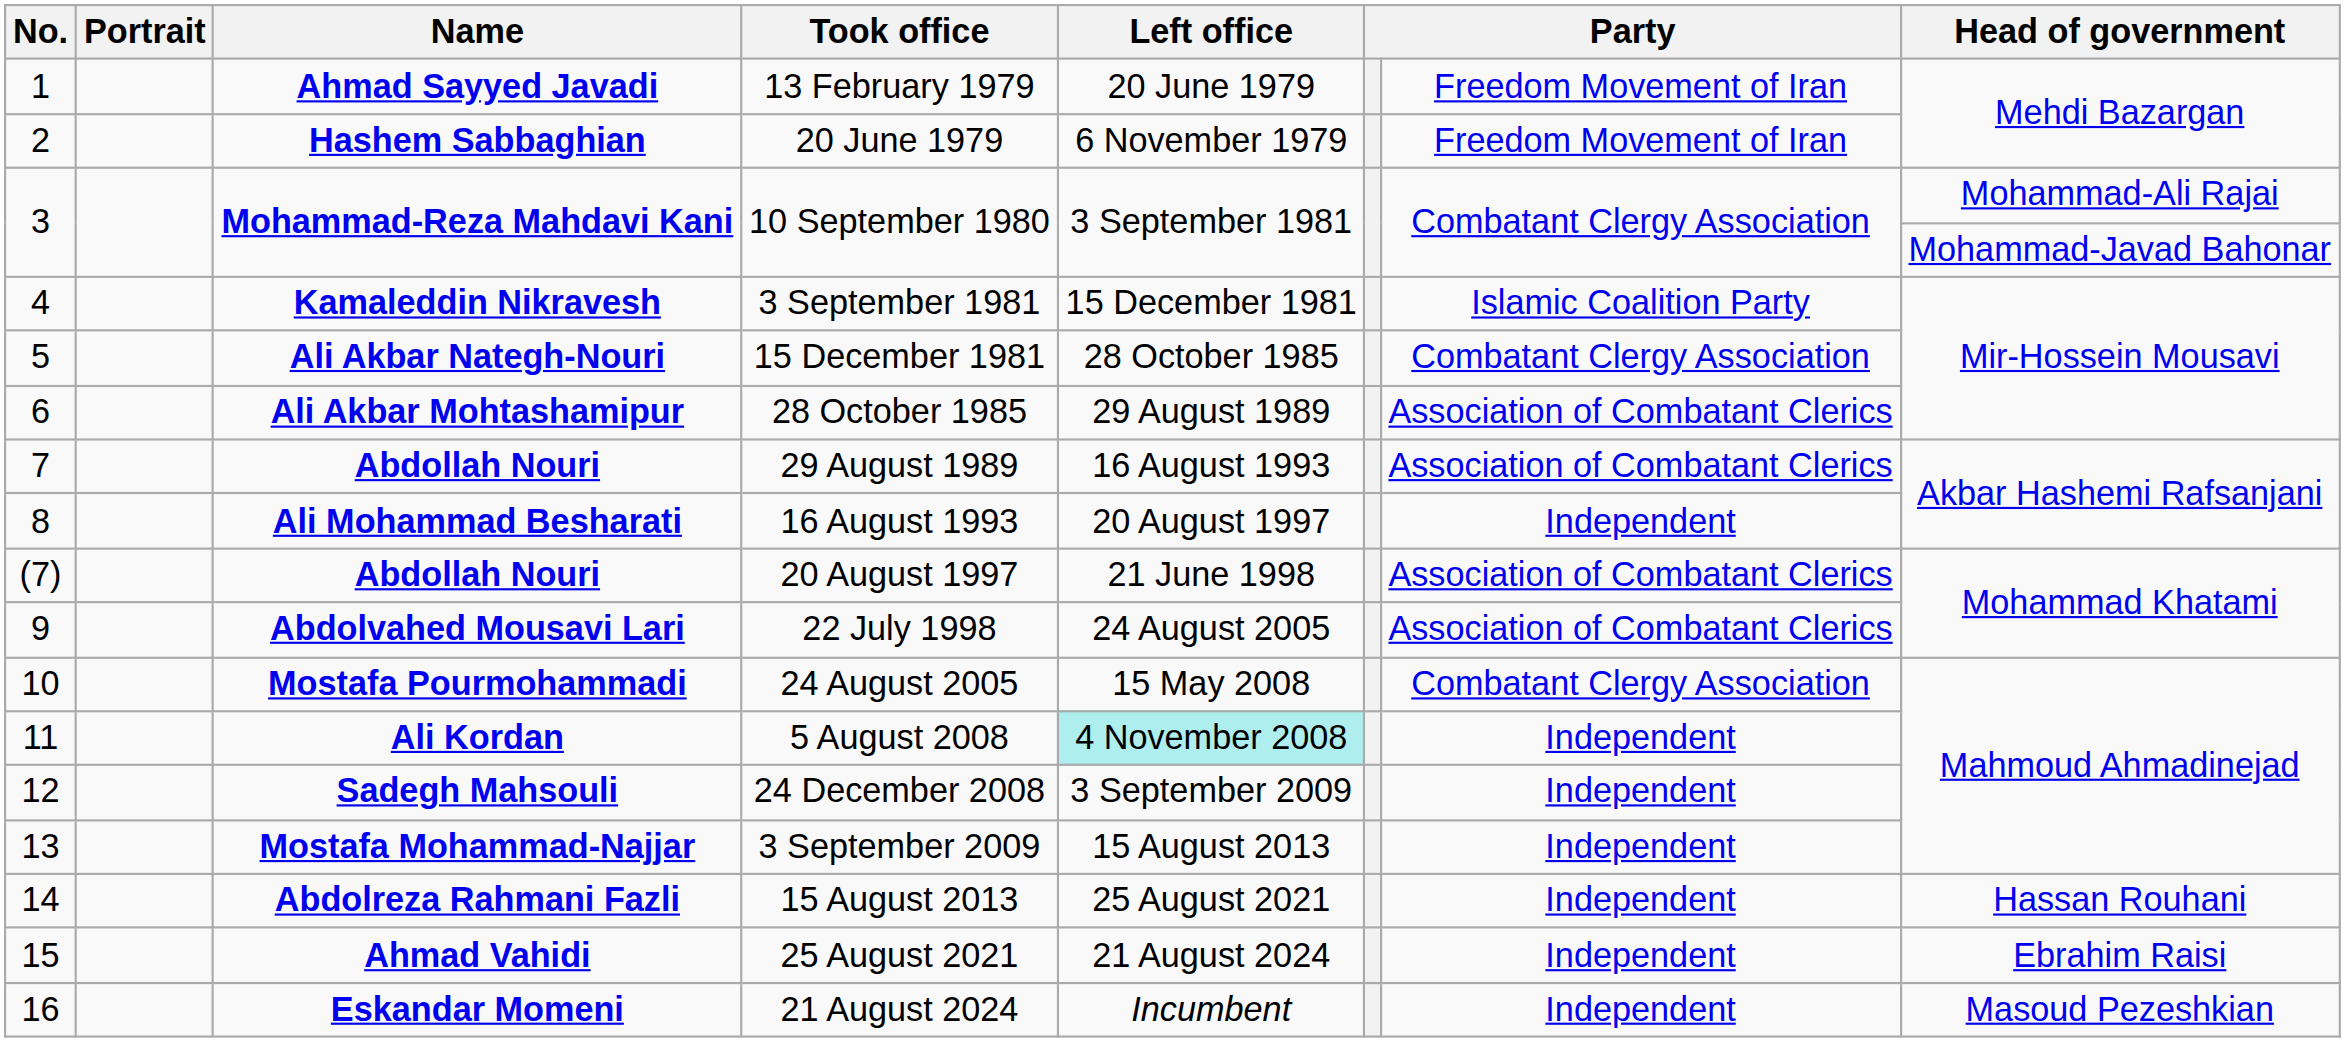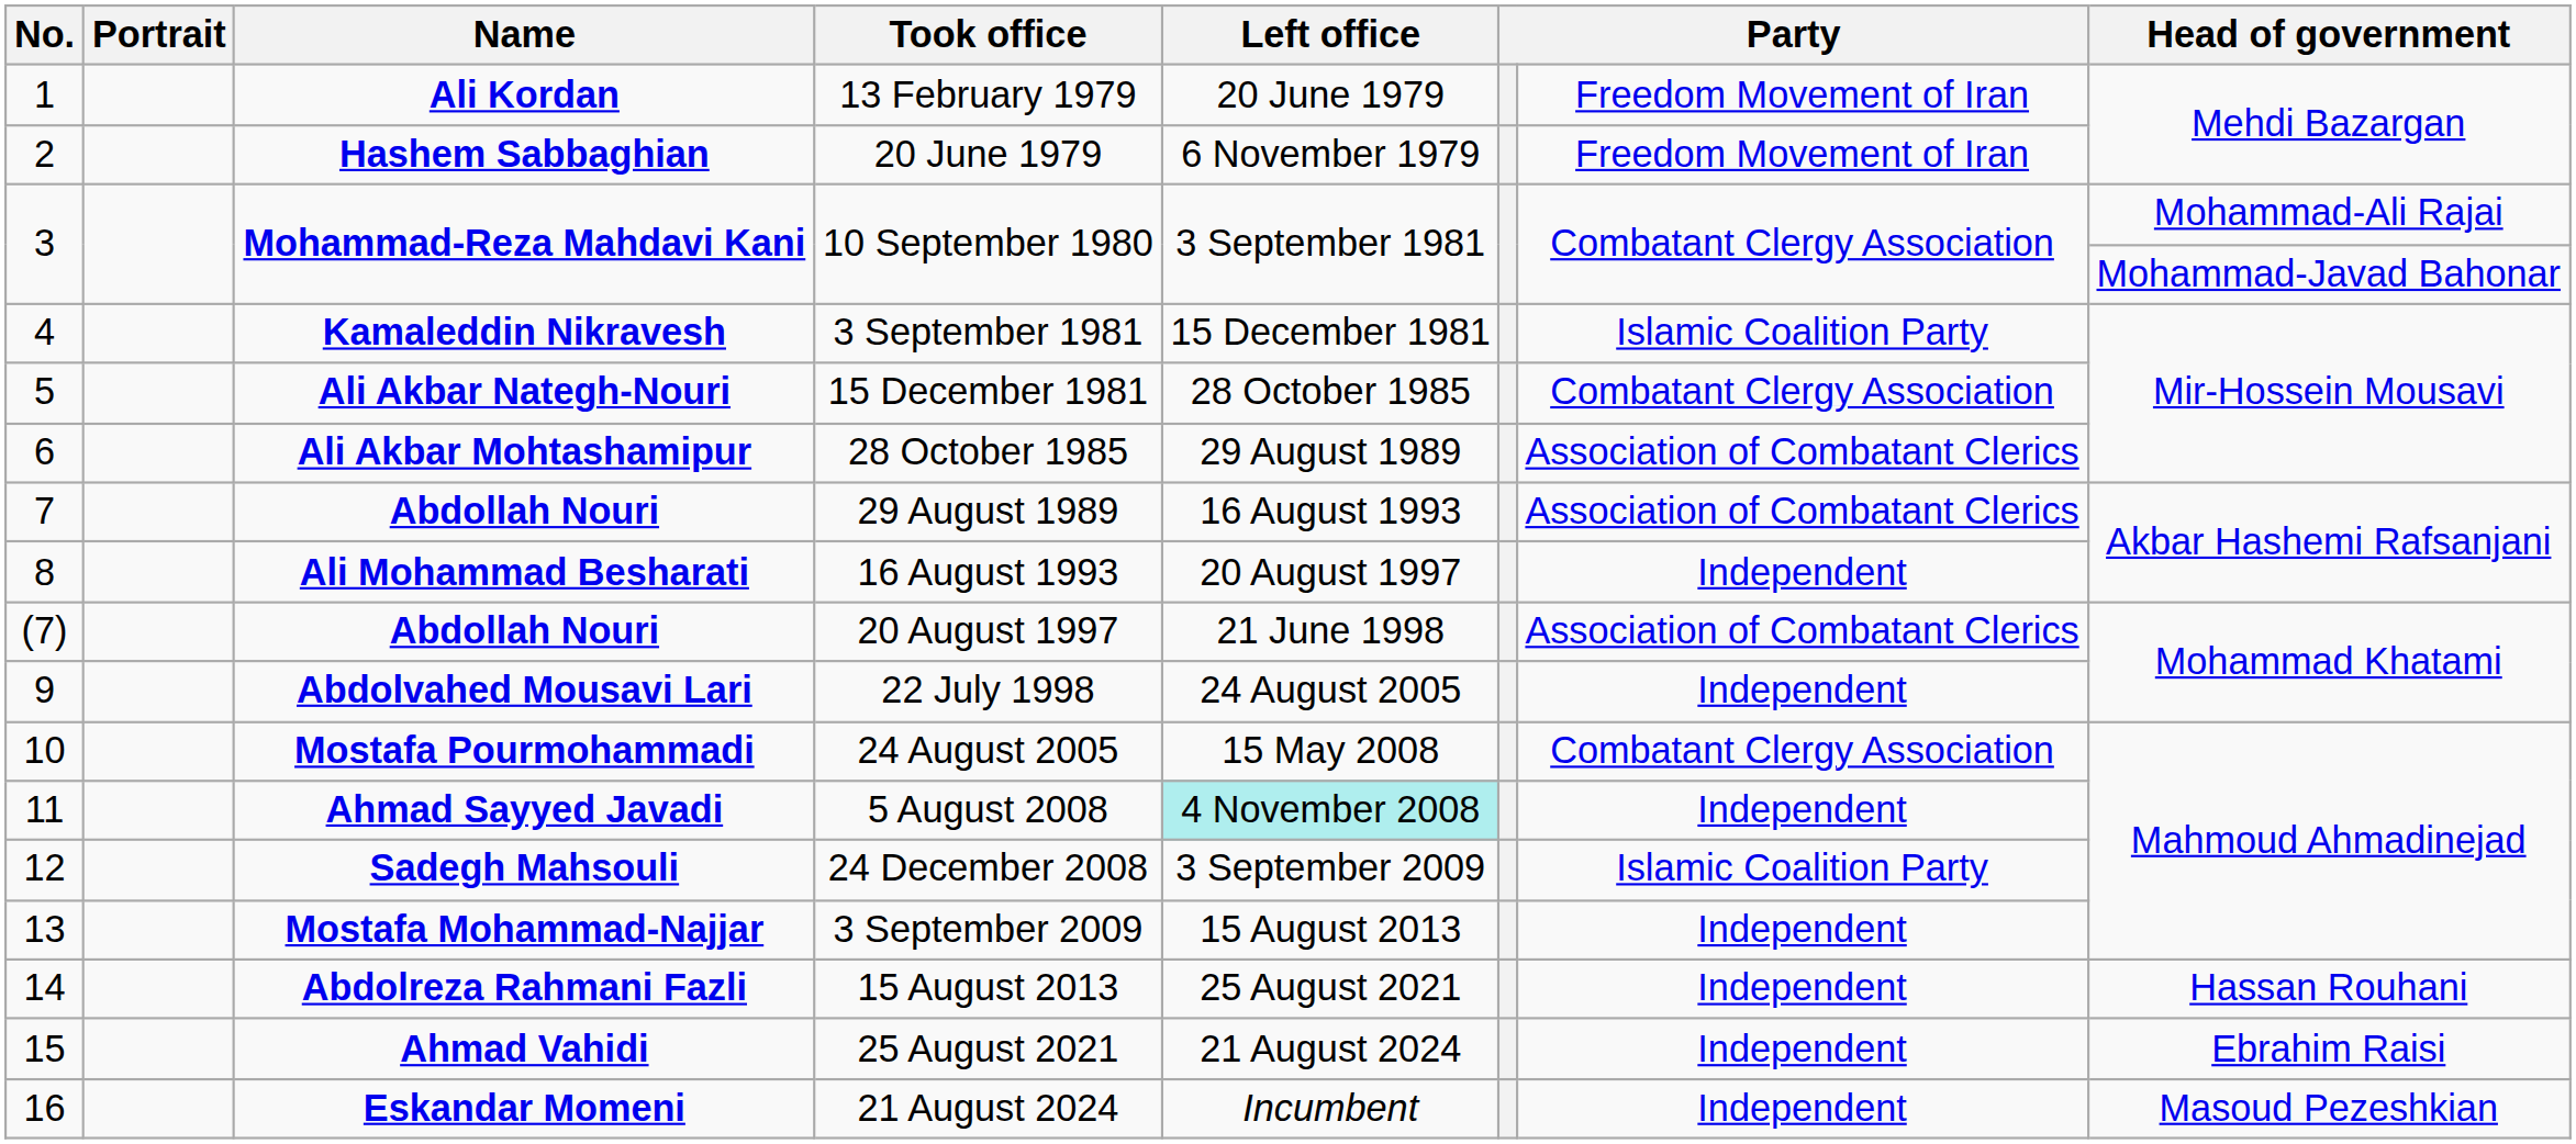13 February 1979 | Name: Ahmad Sayyed Javadi -> Ali Kordan
22 July 1998 | column 7: Association of Combatant Clerics -> Independent
5 August 2008 | Name: Ali Kordan -> Ahmad Sayyed Javadi
24 December 2008 | column 7: Independent -> Islamic Coalition Party
